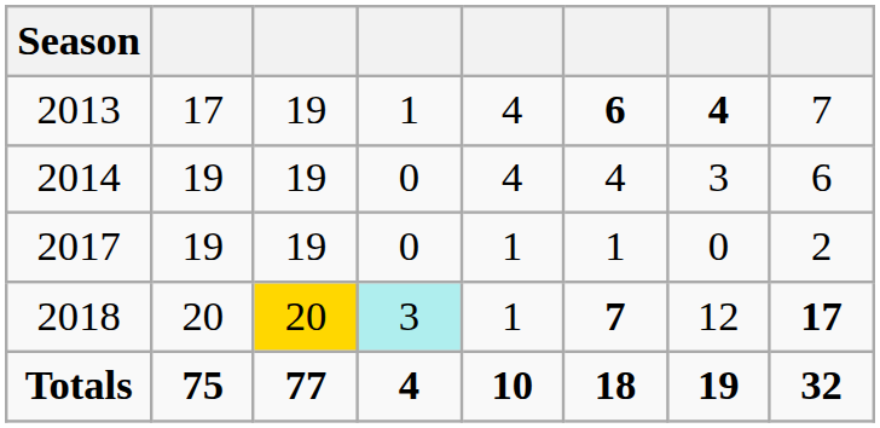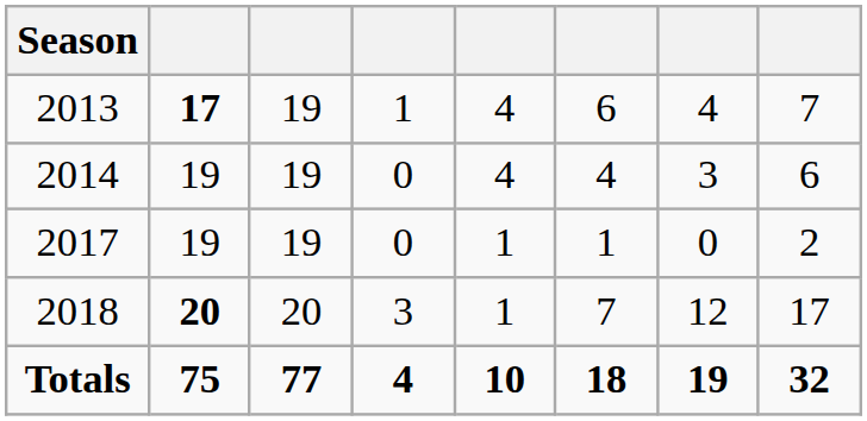2013 | column 2: normal -> bold
2013 | column 6: bold -> normal
2013 | column 7: bold -> normal
2018 | column 2: normal -> bold
2018 | column 3: gold background -> no background
2018 | column 4: paleturquoise background -> no background
2018 | column 6: bold -> normal
2018 | column 8: bold -> normal
